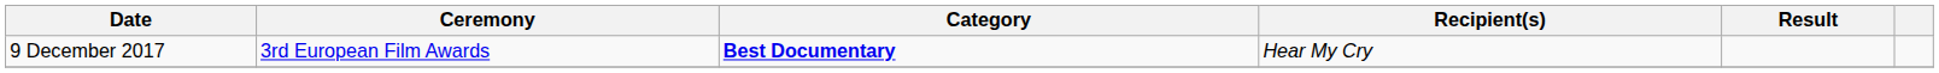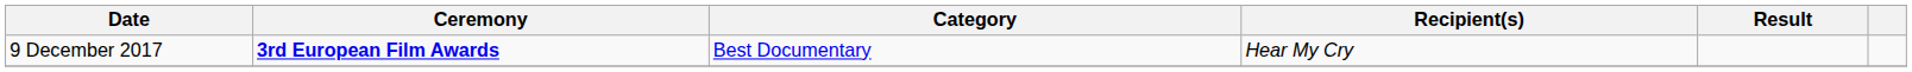9 December 2017 | Ceremony: normal -> bold
9 December 2017 | Category: bold -> normal
